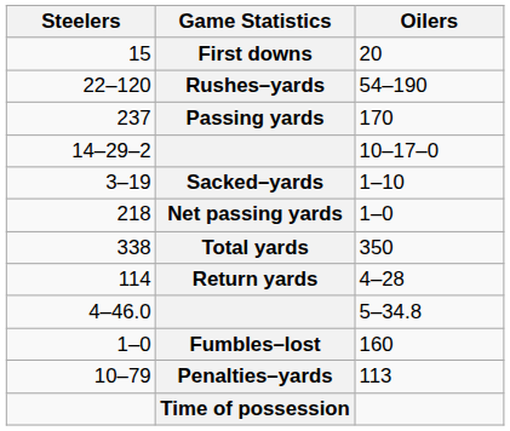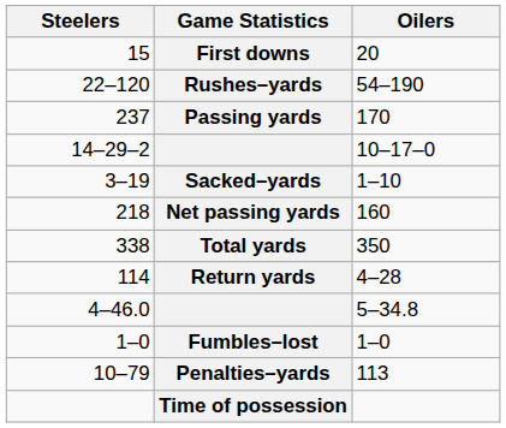Net passing yards | Oilers: 1–0 -> 160
Fumbles–lost | Oilers: 160 -> 1–0
